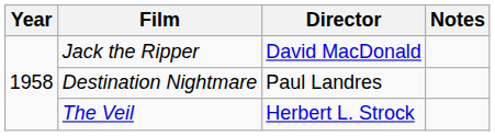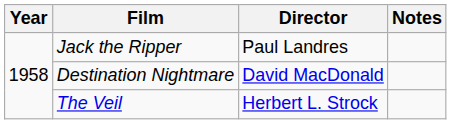Jack the Ripper | Director: David MacDonald -> Paul Landres
Destination Nightmare | Director: Paul Landres -> David MacDonald
